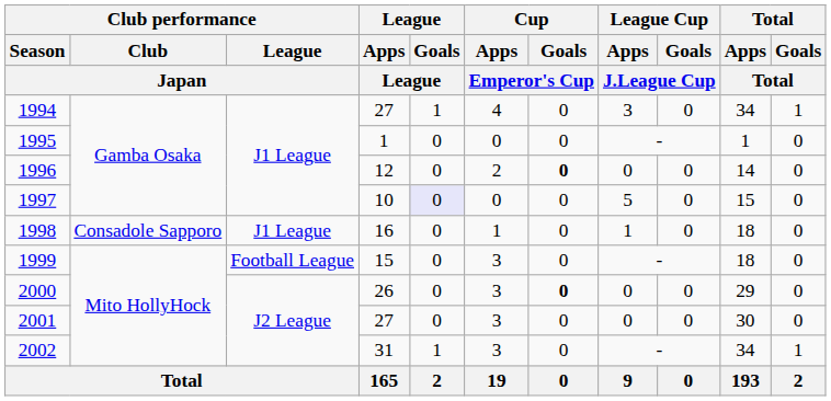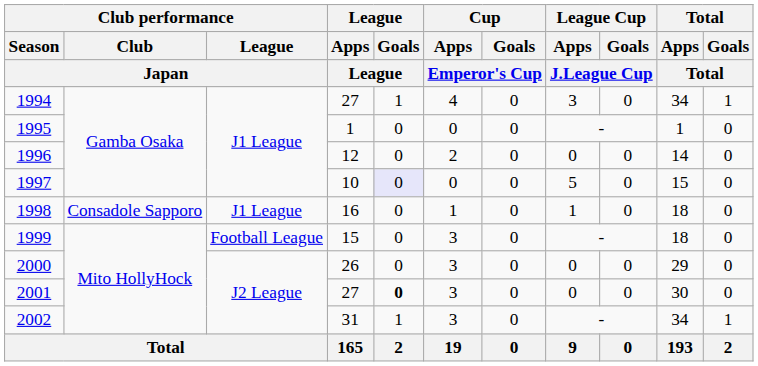1996 | Cup / Goals / Emperor's Cup: bold -> normal
2000 | Cup / Goals / Emperor's Cup: bold -> normal
2001 | League / Goals / League: normal -> bold
